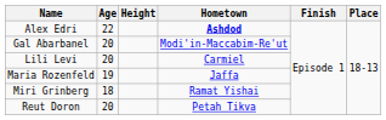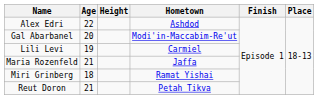Alex Edri | Hometown: bold -> normal
Lili Levi | Age: 20 -> 19
Maria Rozenfeld | Age: 19 -> 21
Reut Doron | Age: 20 -> 21
